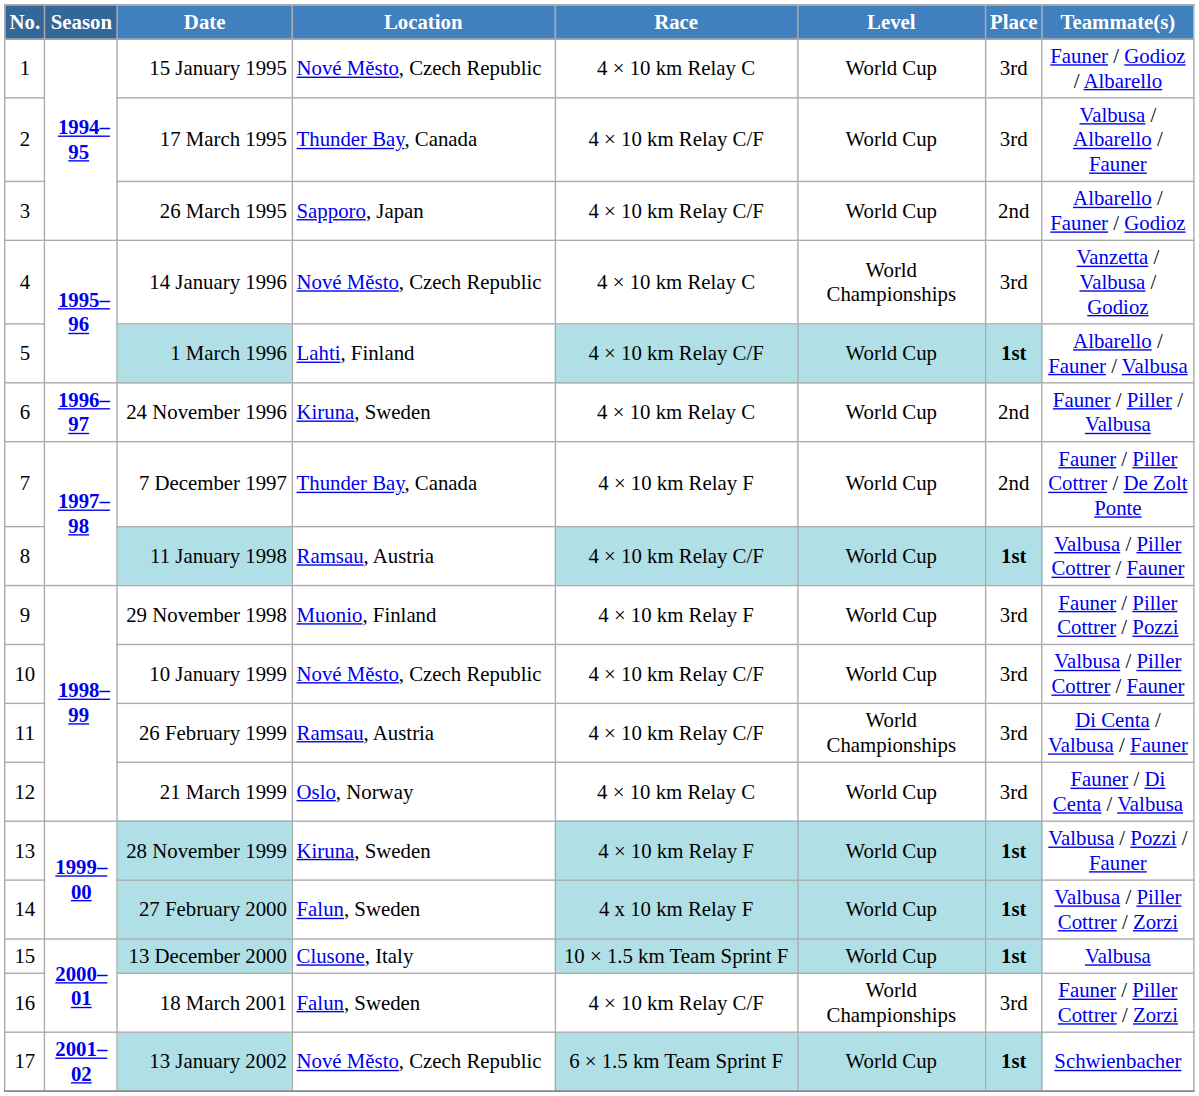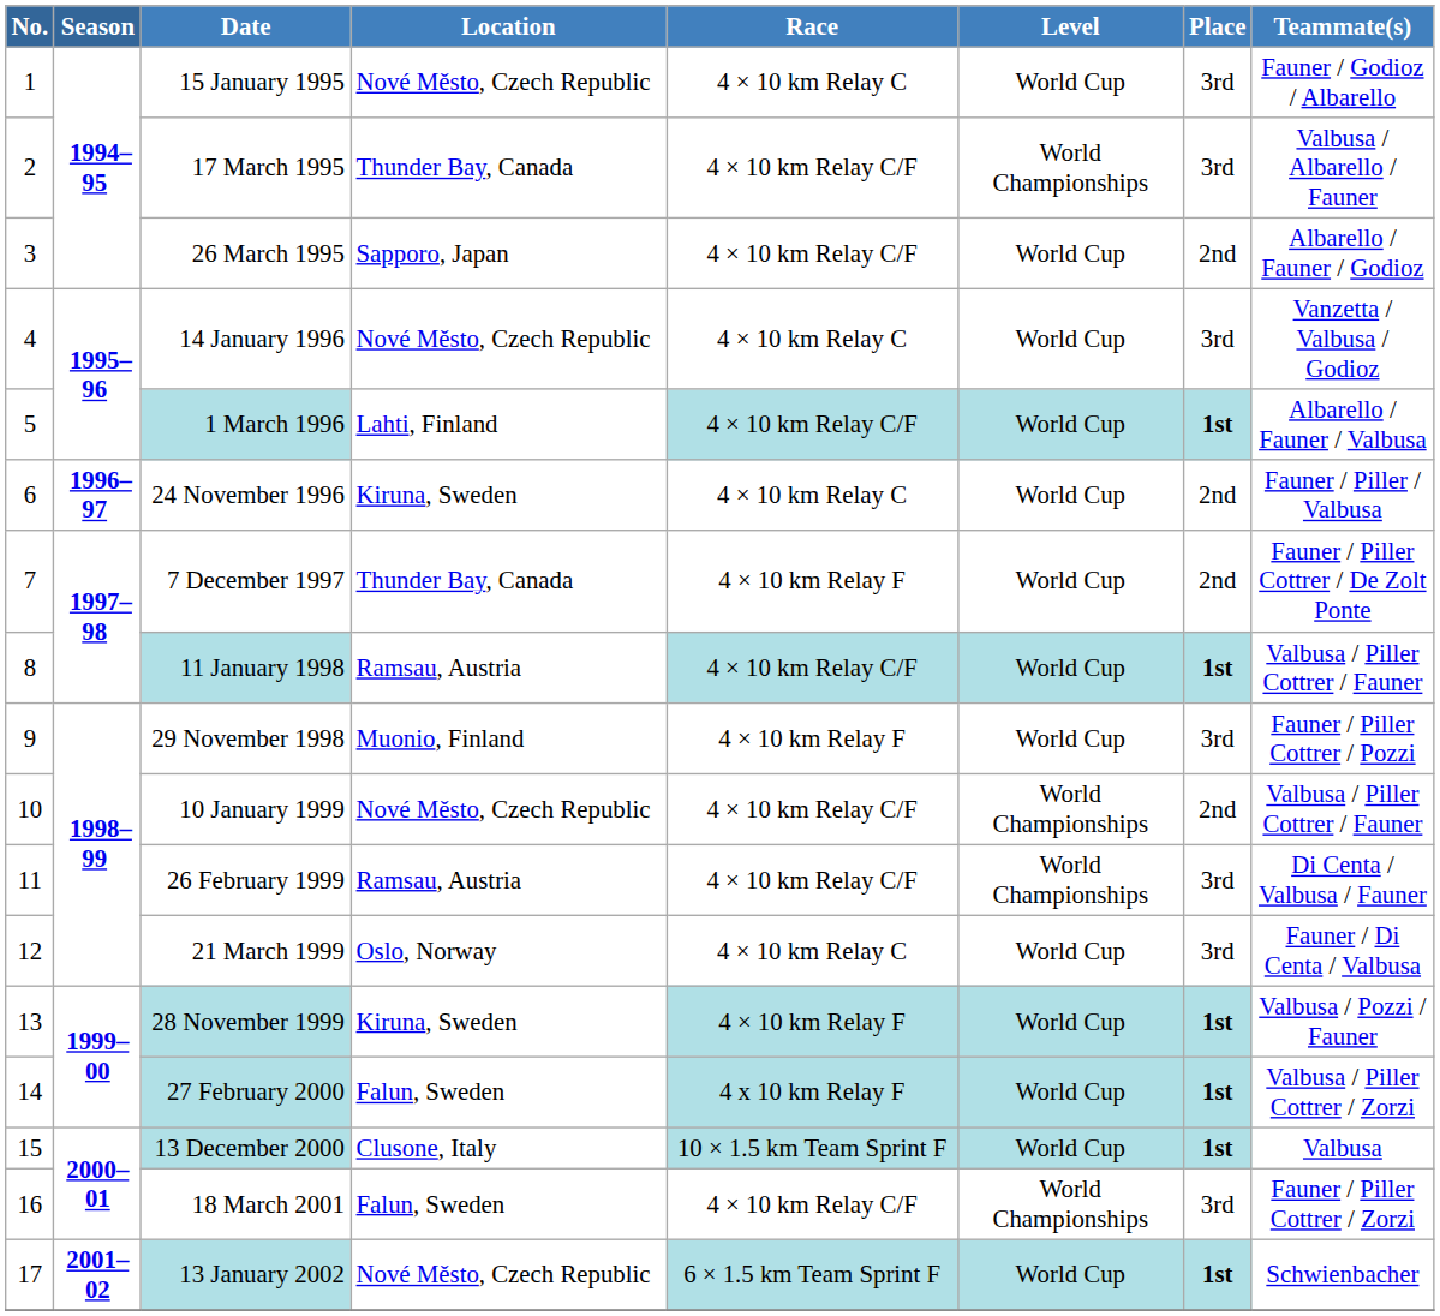17 March 1995 | Level: World Cup -> World Championships
14 January 1996 | Level: World Championships -> World Cup
10 January 1999 | Level: World Cup -> World Championships
10 January 1999 | Place: 3rd -> 2nd
